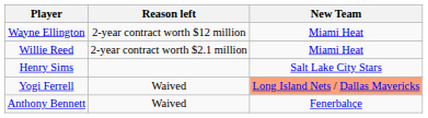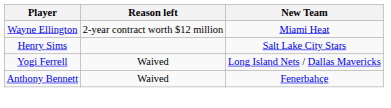- row: Willie Reed | 2-year contract worth $2.1 million | Miami Heat
Yogi Ferrell | New Team: lightsalmon background -> no background
